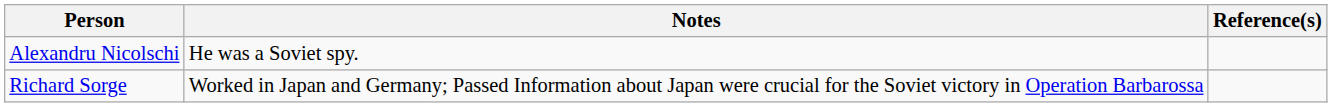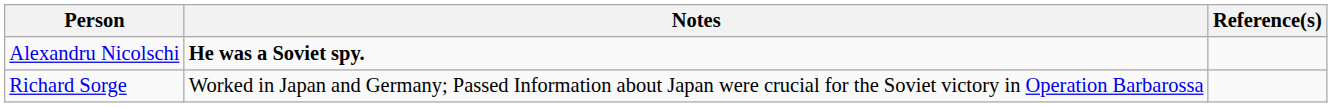Alexandru Nicolschi | Notes: normal -> bold
